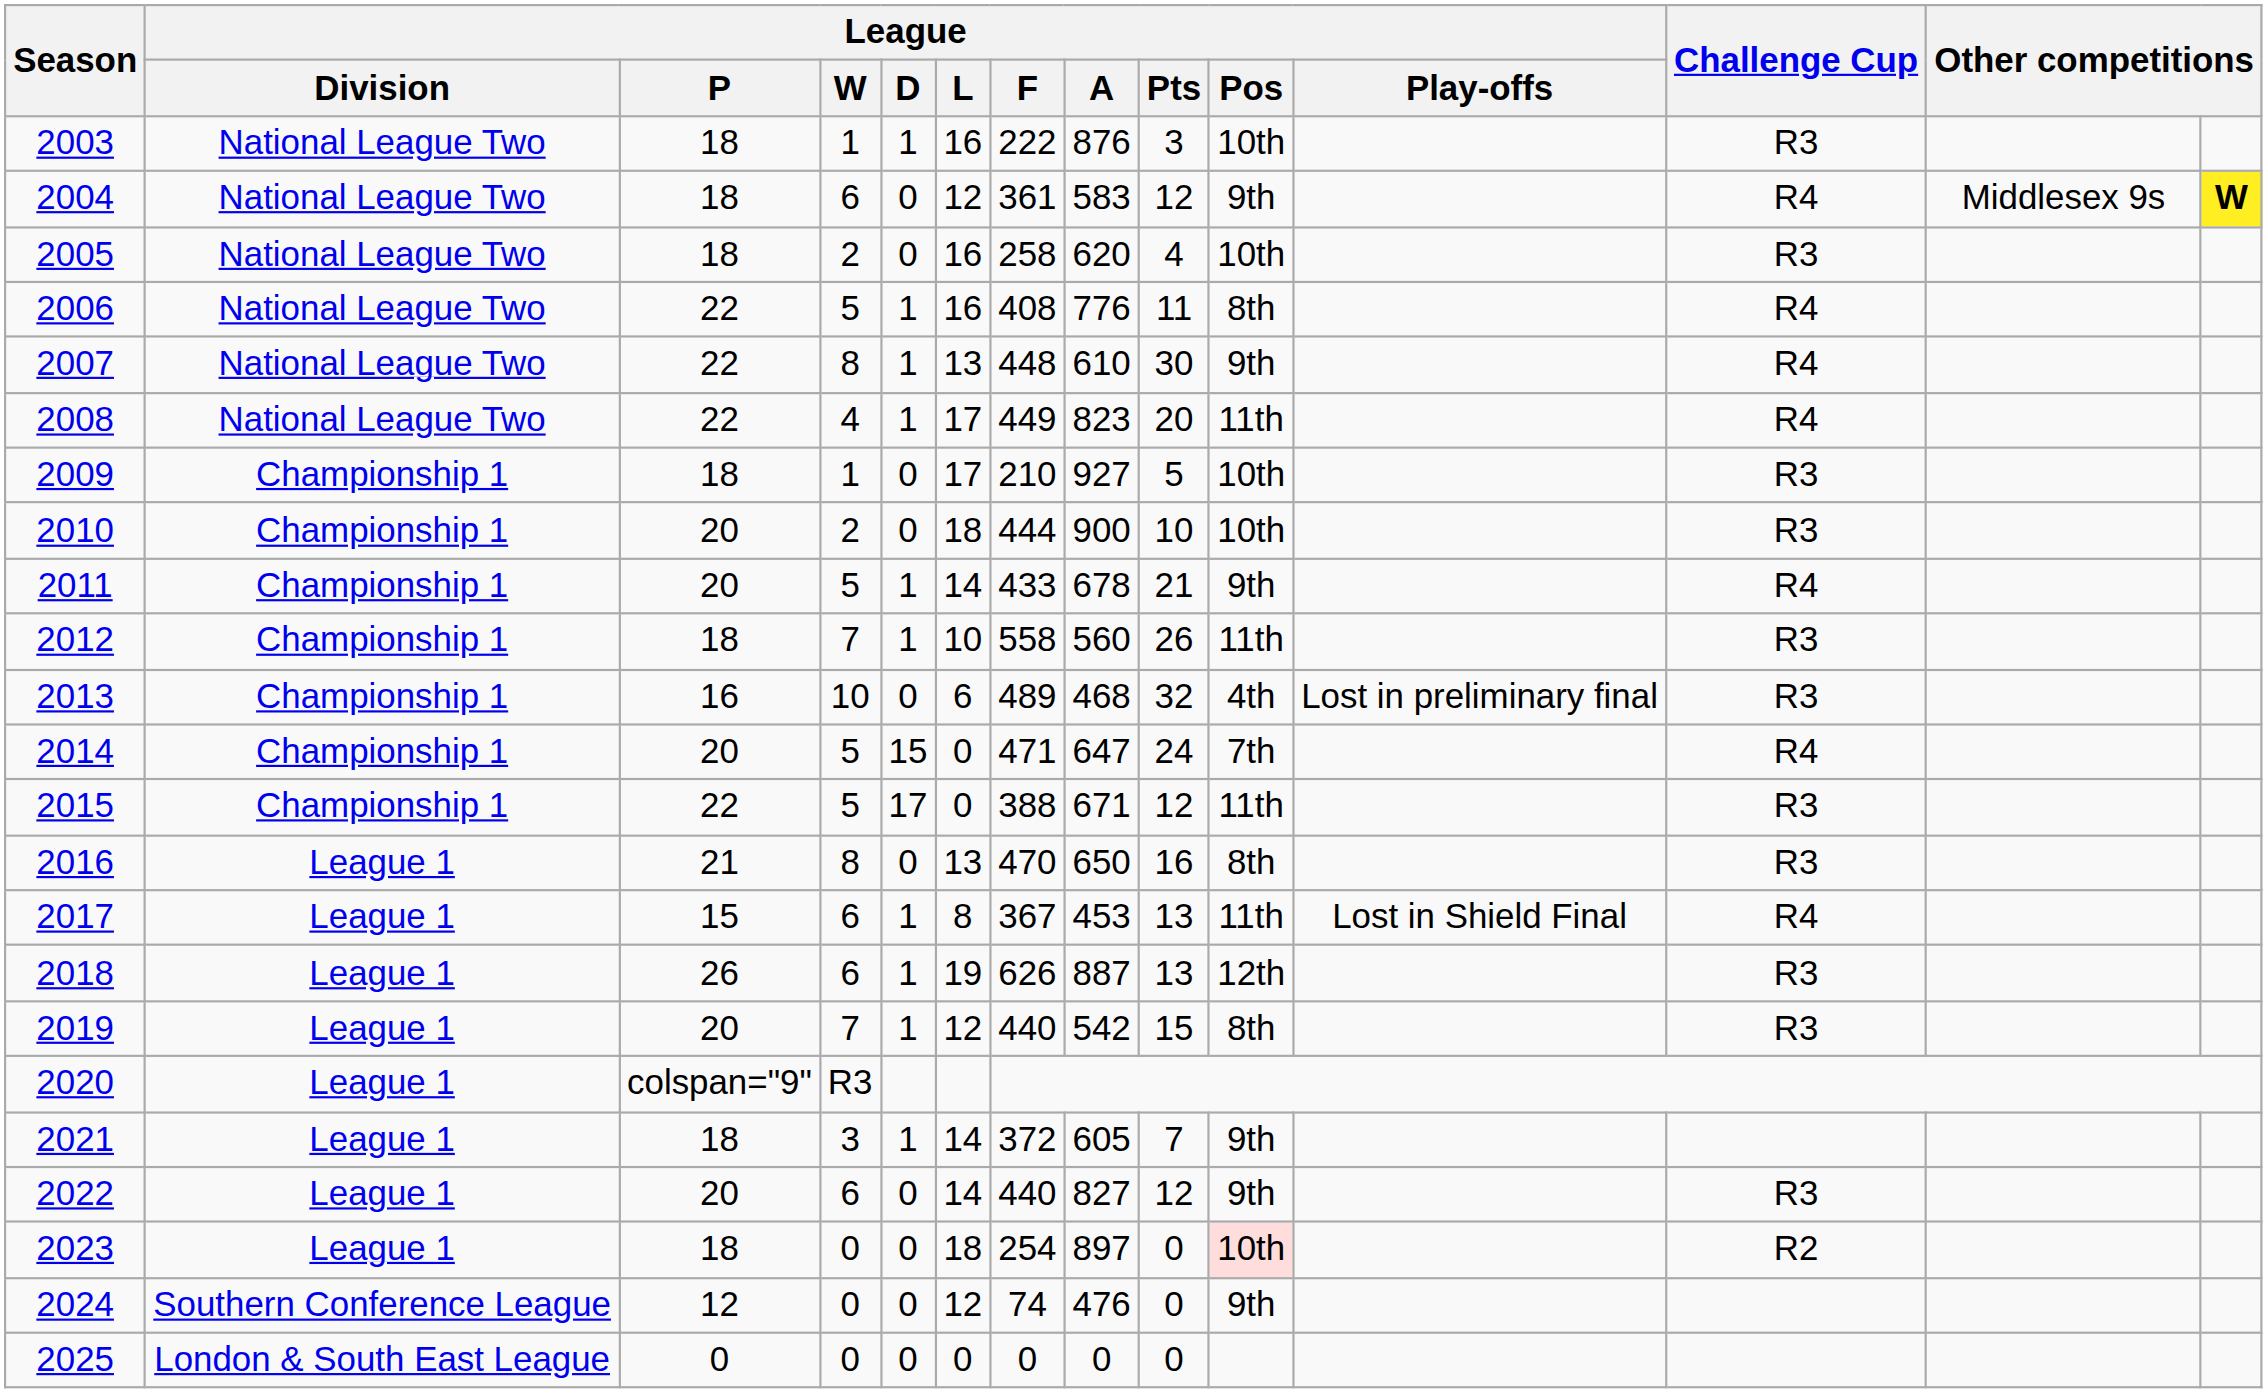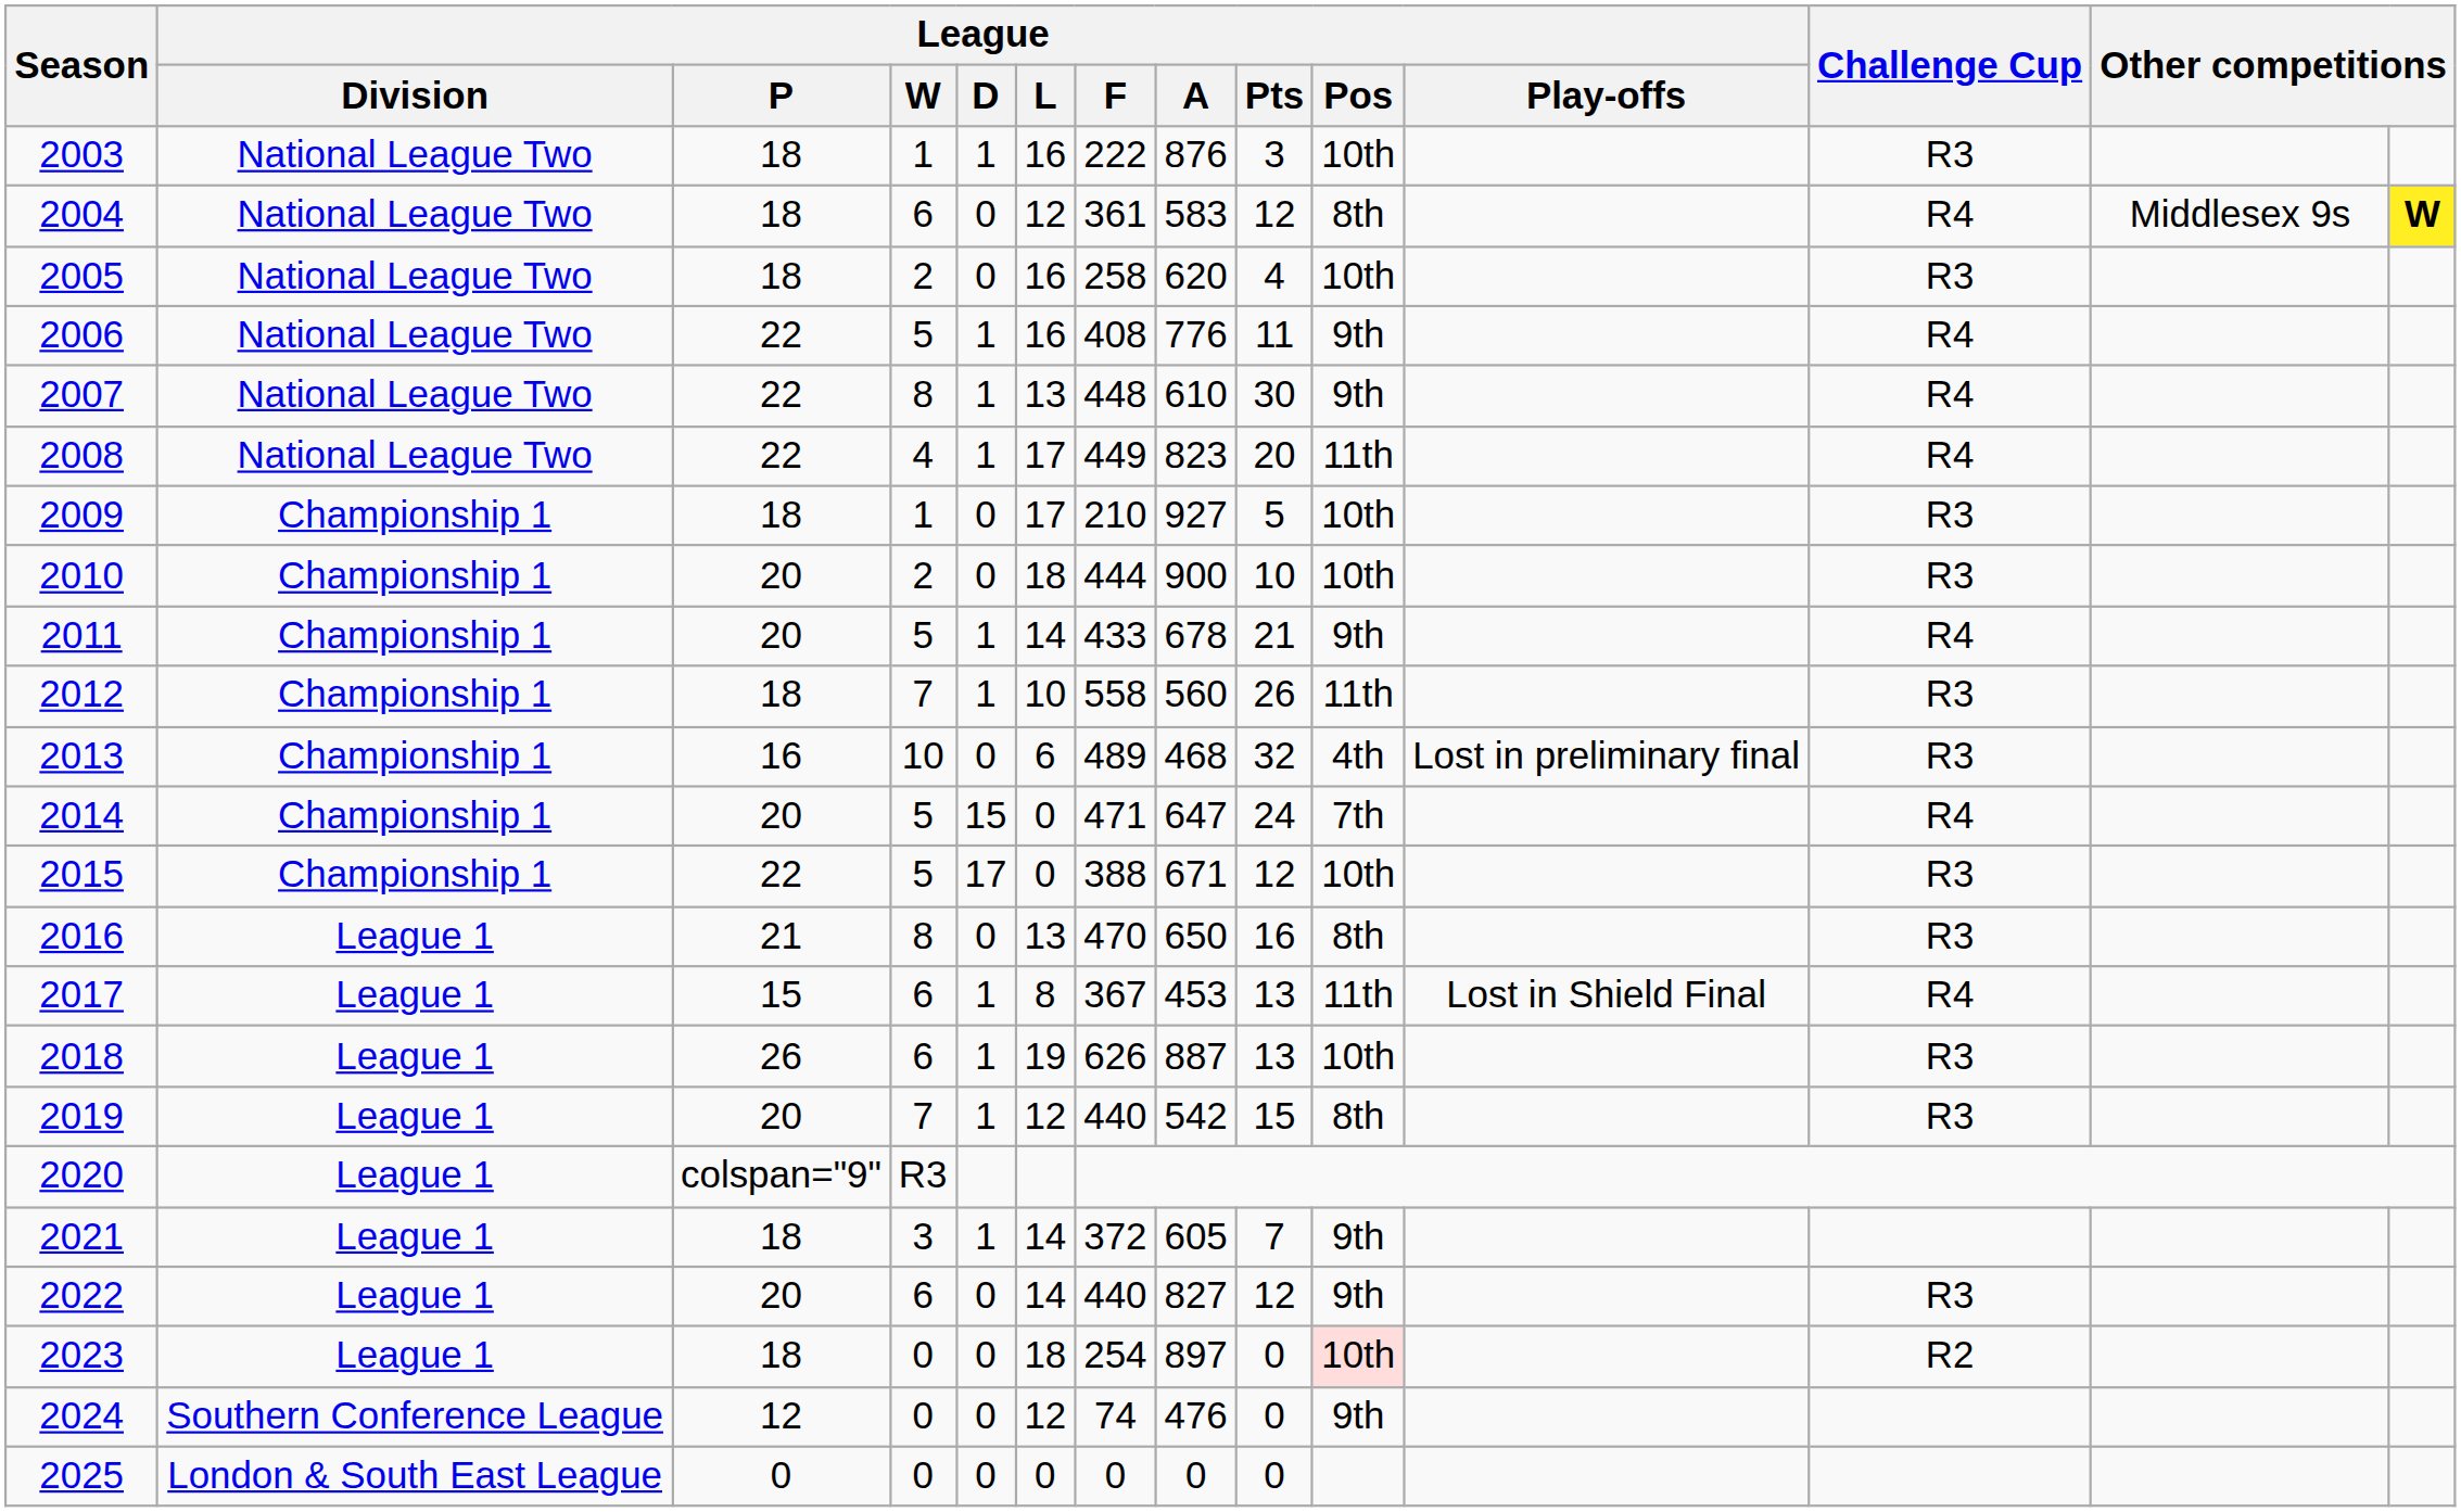2004 | League / Pos: 9th -> 8th
2006 | League / Pos: 8th -> 9th
2015 | League / Pos: 11th -> 10th
2018 | League / Pos: 12th -> 10th
